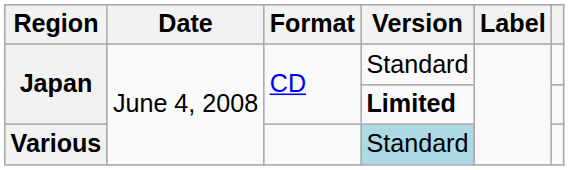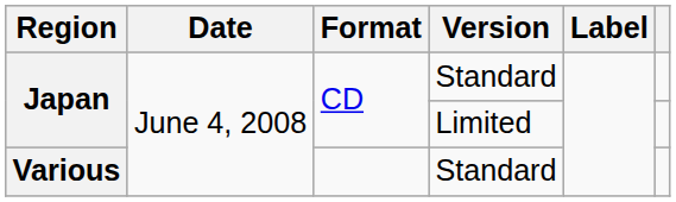Japan / Limited | Version: bold -> normal
Various | Version: lightblue background -> no background
